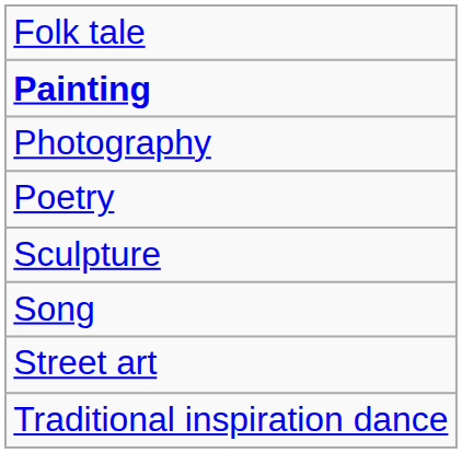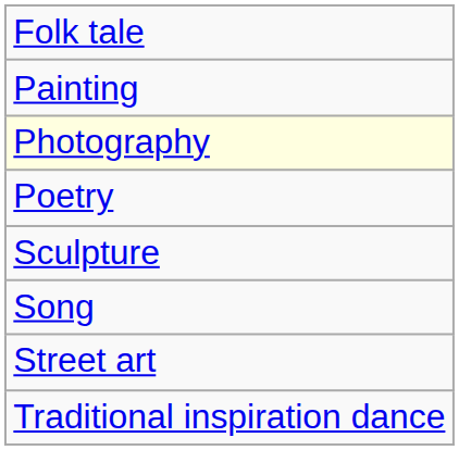row 2 | column 1: bold -> normal
row 3 | column 1: no background -> lightyellow background
